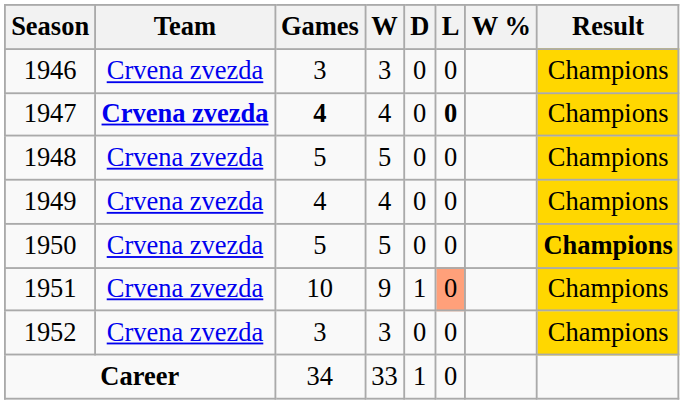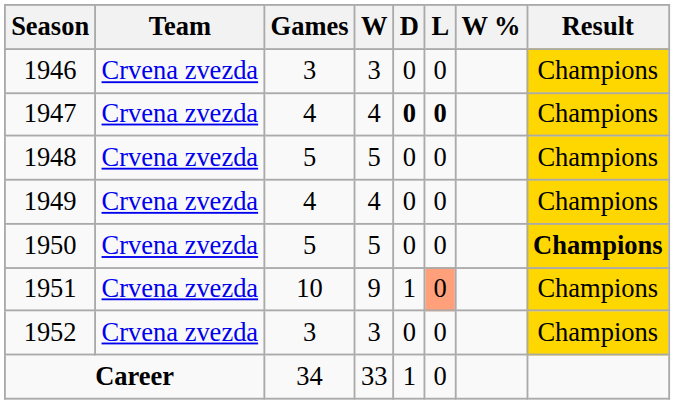1947 | Team: bold -> normal
1947 | Games: bold -> normal
1947 | D: normal -> bold
